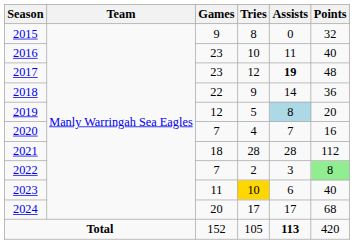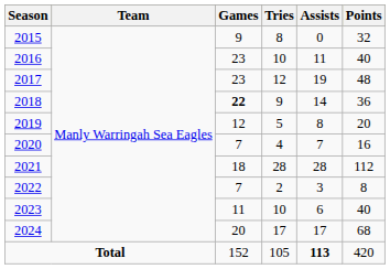2017 | Assists: bold -> normal
2018 | Games: normal -> bold
2019 | Assists: lightblue background -> no background
2022 | Points: lightgreen background -> no background
2023 | Tries: gold background -> no background
